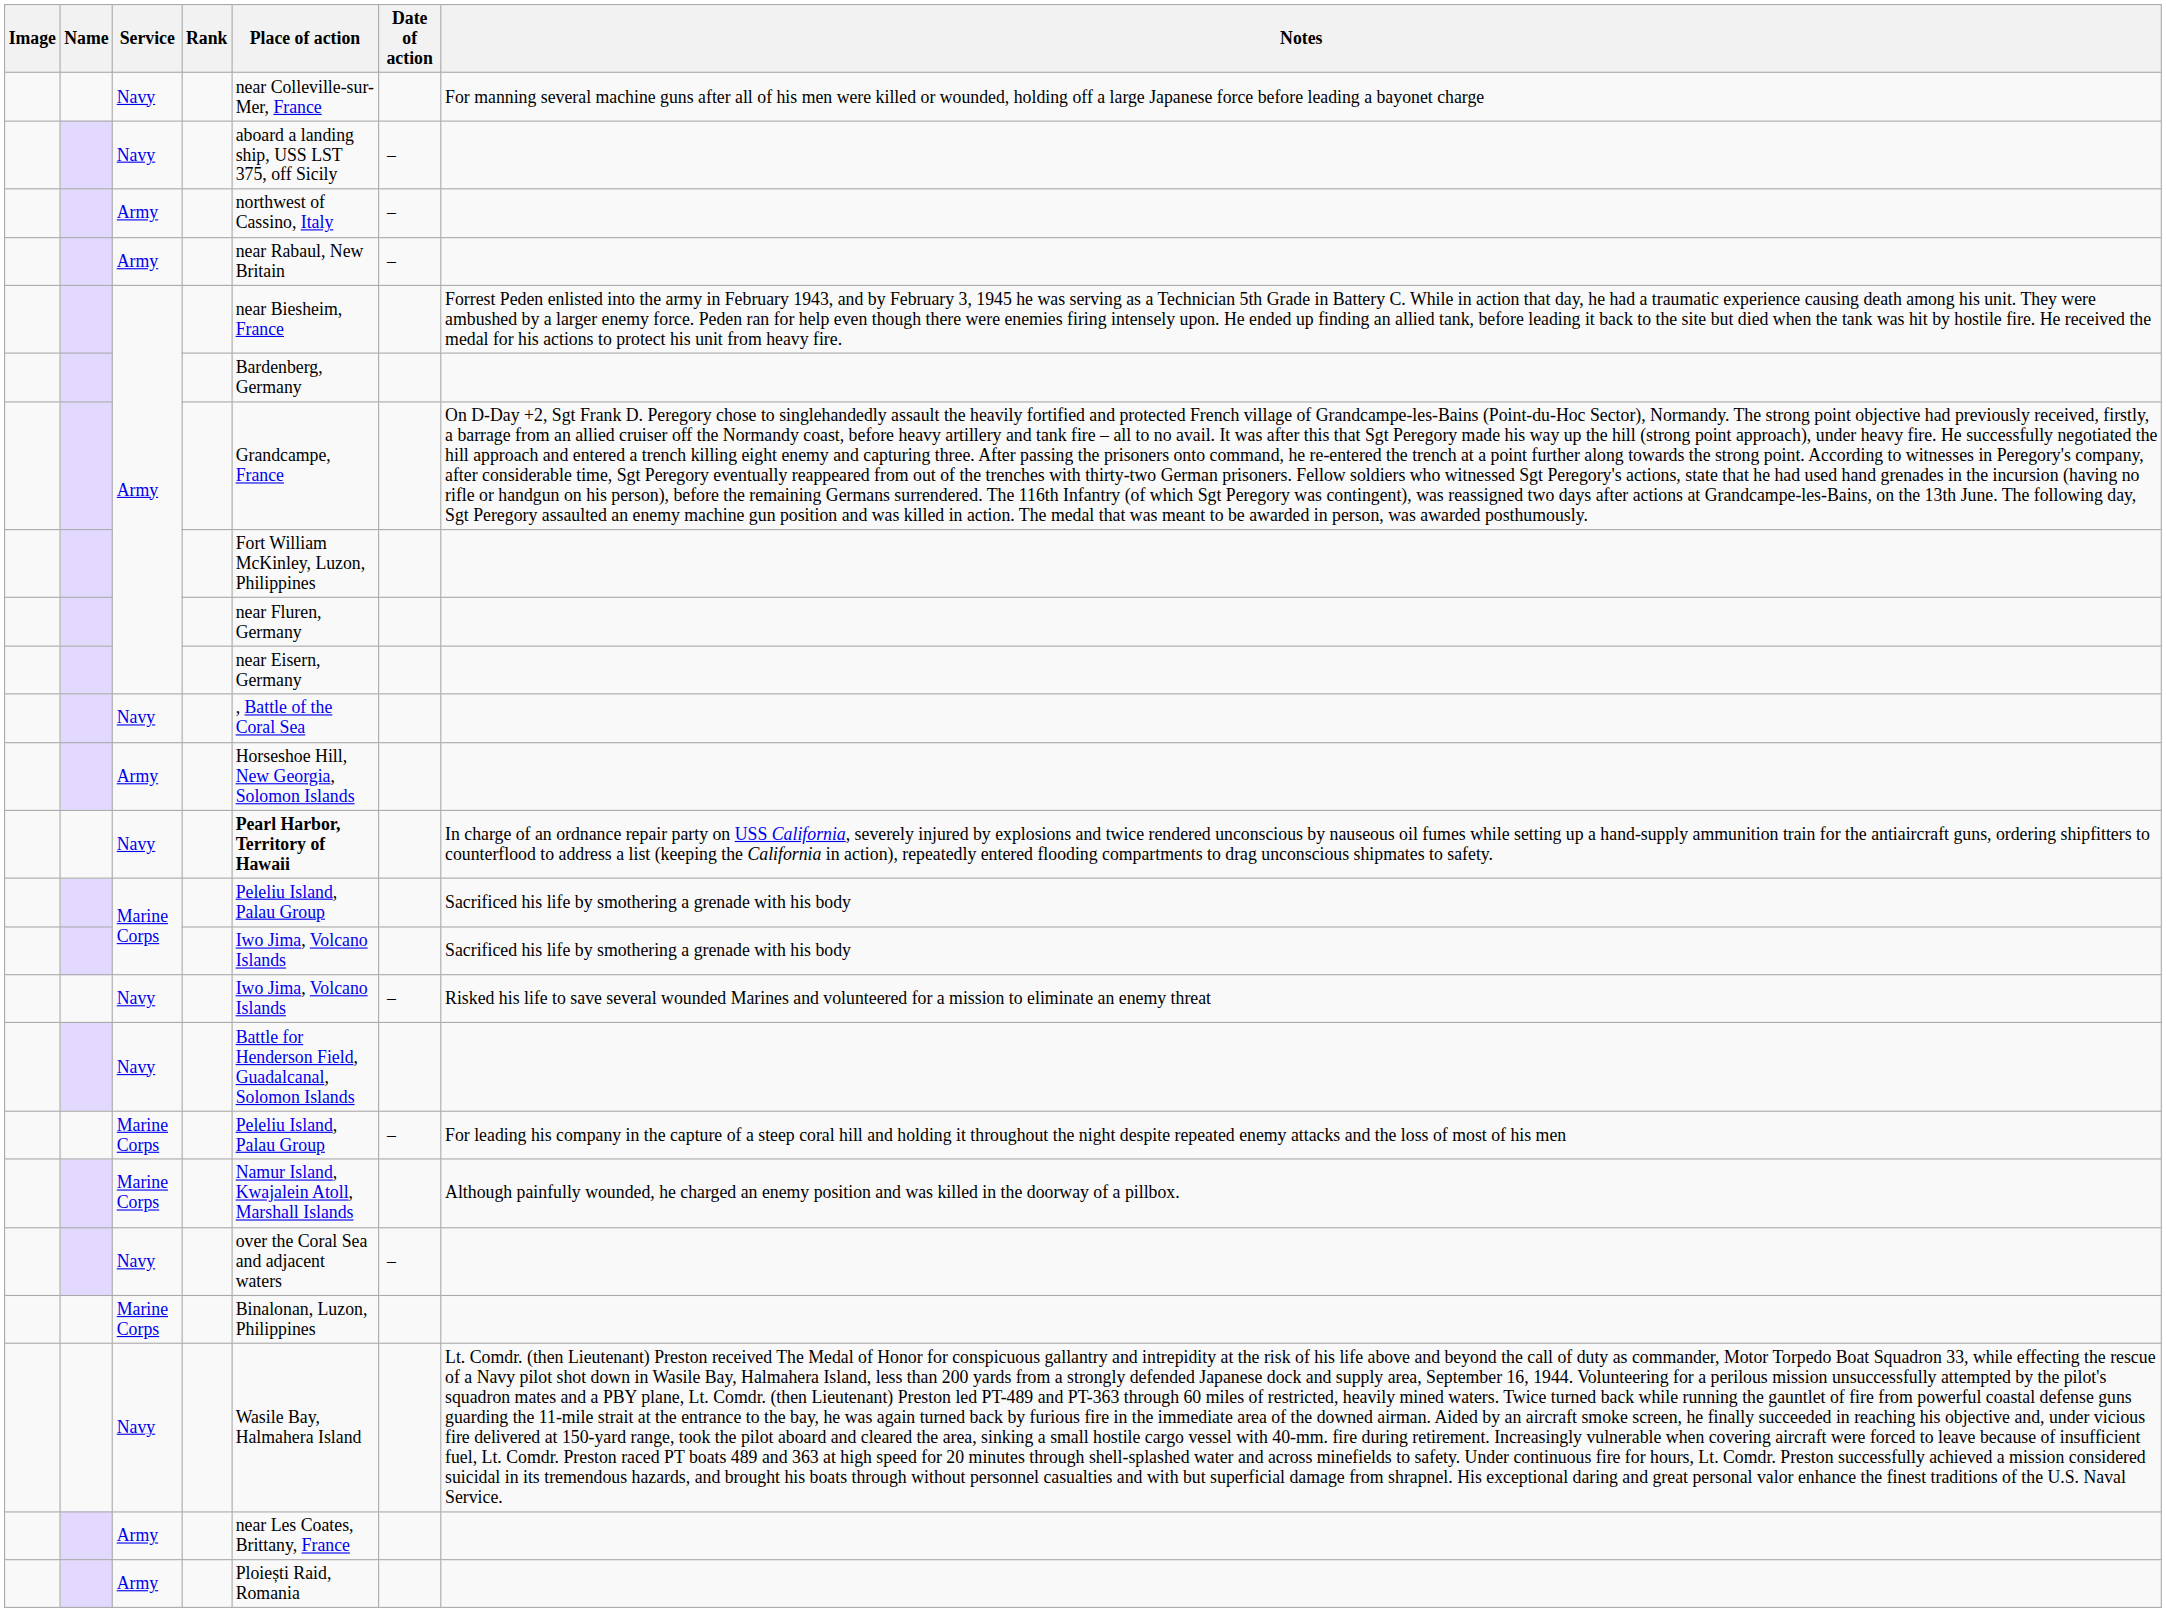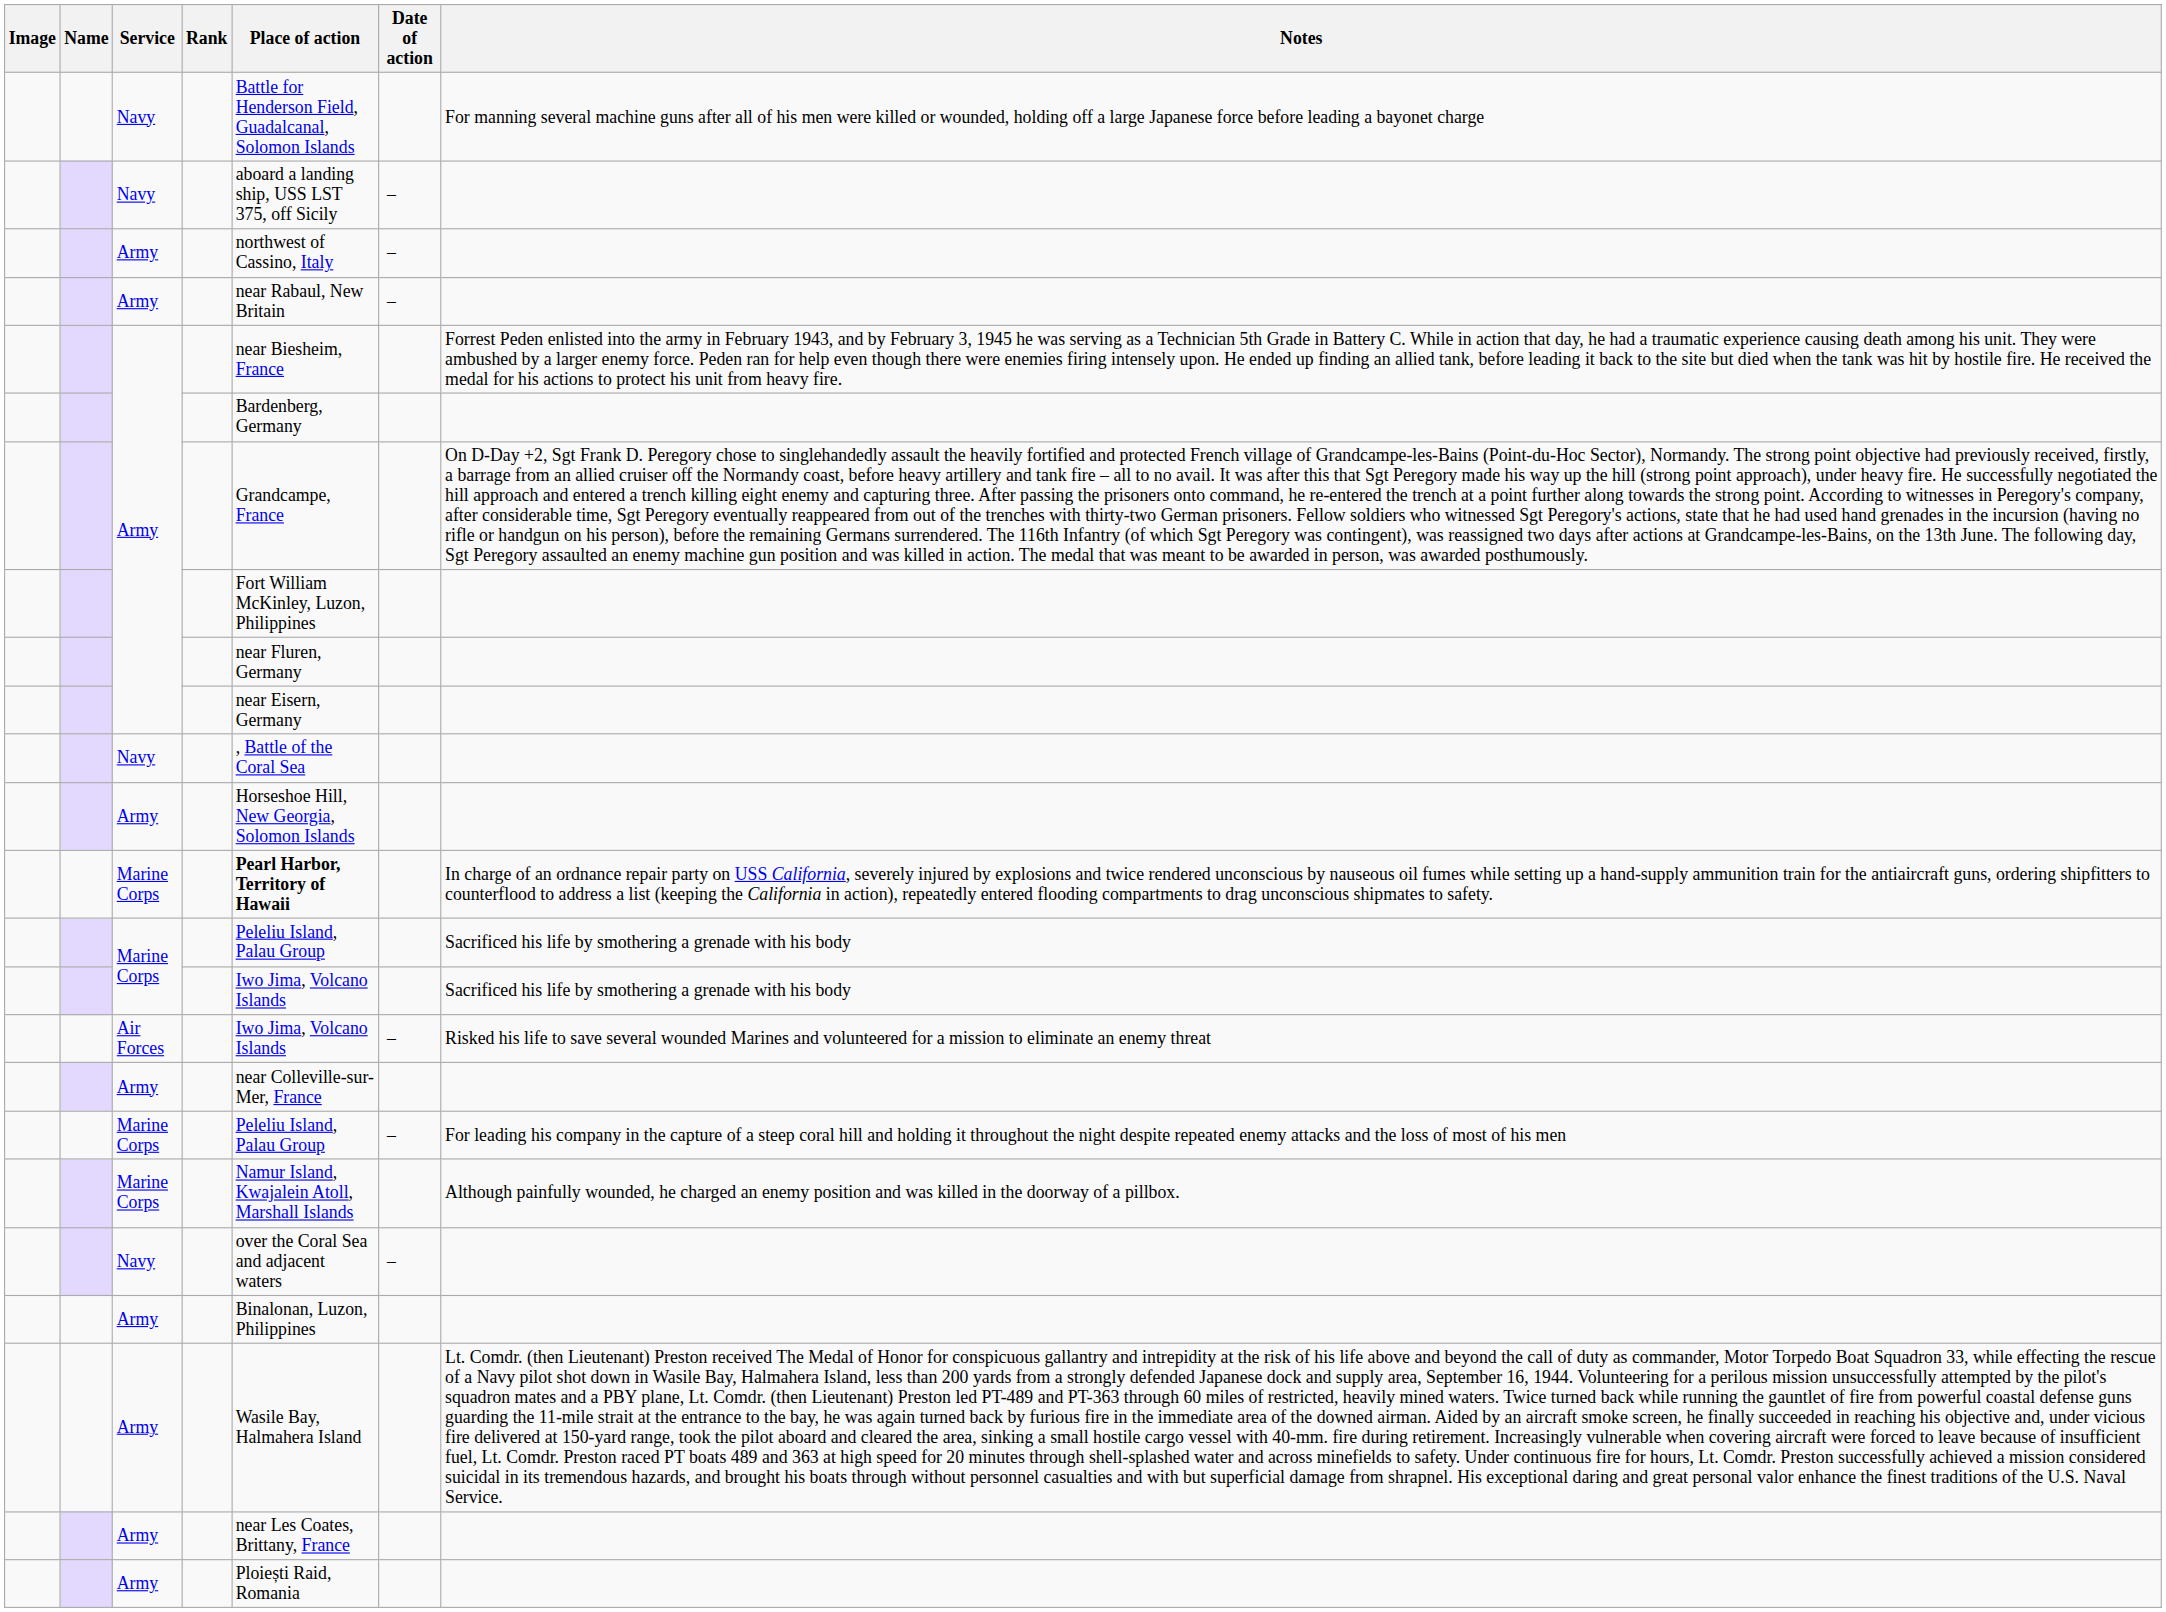row 2 | Place of action: near Colleville-sur-Mer, France -> Battle for Henderson Field, Guadalcanal, Solomon Islands
row 14 | Service: Navy -> Marine Corps
row 17 | Service: Navy -> Air Forces
row 18 | Service: Navy -> Army
row 18 | Place of action: Battle for Henderson Field, Guadalcanal, Solomon Islands -> near Colleville-sur-Mer, France
row 22 | Service: Marine Corps -> Army
row 23 | Service: Navy -> Army
